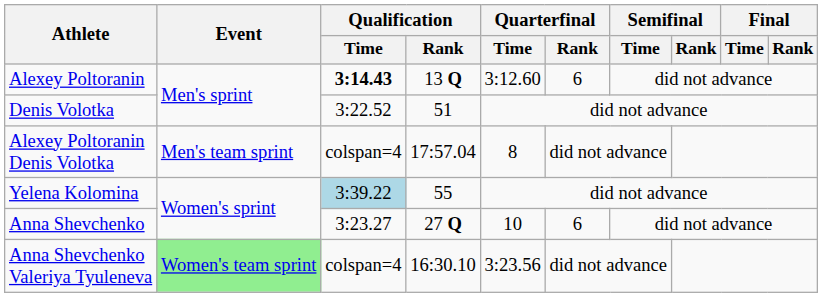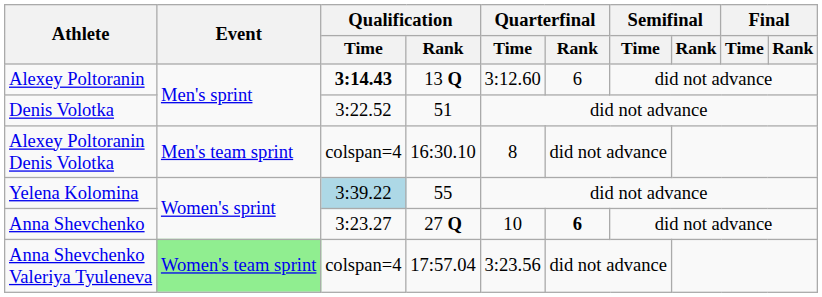Alexey Poltoranin Denis Volotka | Qualification / Rank: 17:57.04 -> 16:30.10
Anna Shevchenko | Quarterfinal / Rank: normal -> bold
Anna Shevchenko Valeriya Tyuleneva | Qualification / Rank: 16:30.10 -> 17:57.04
